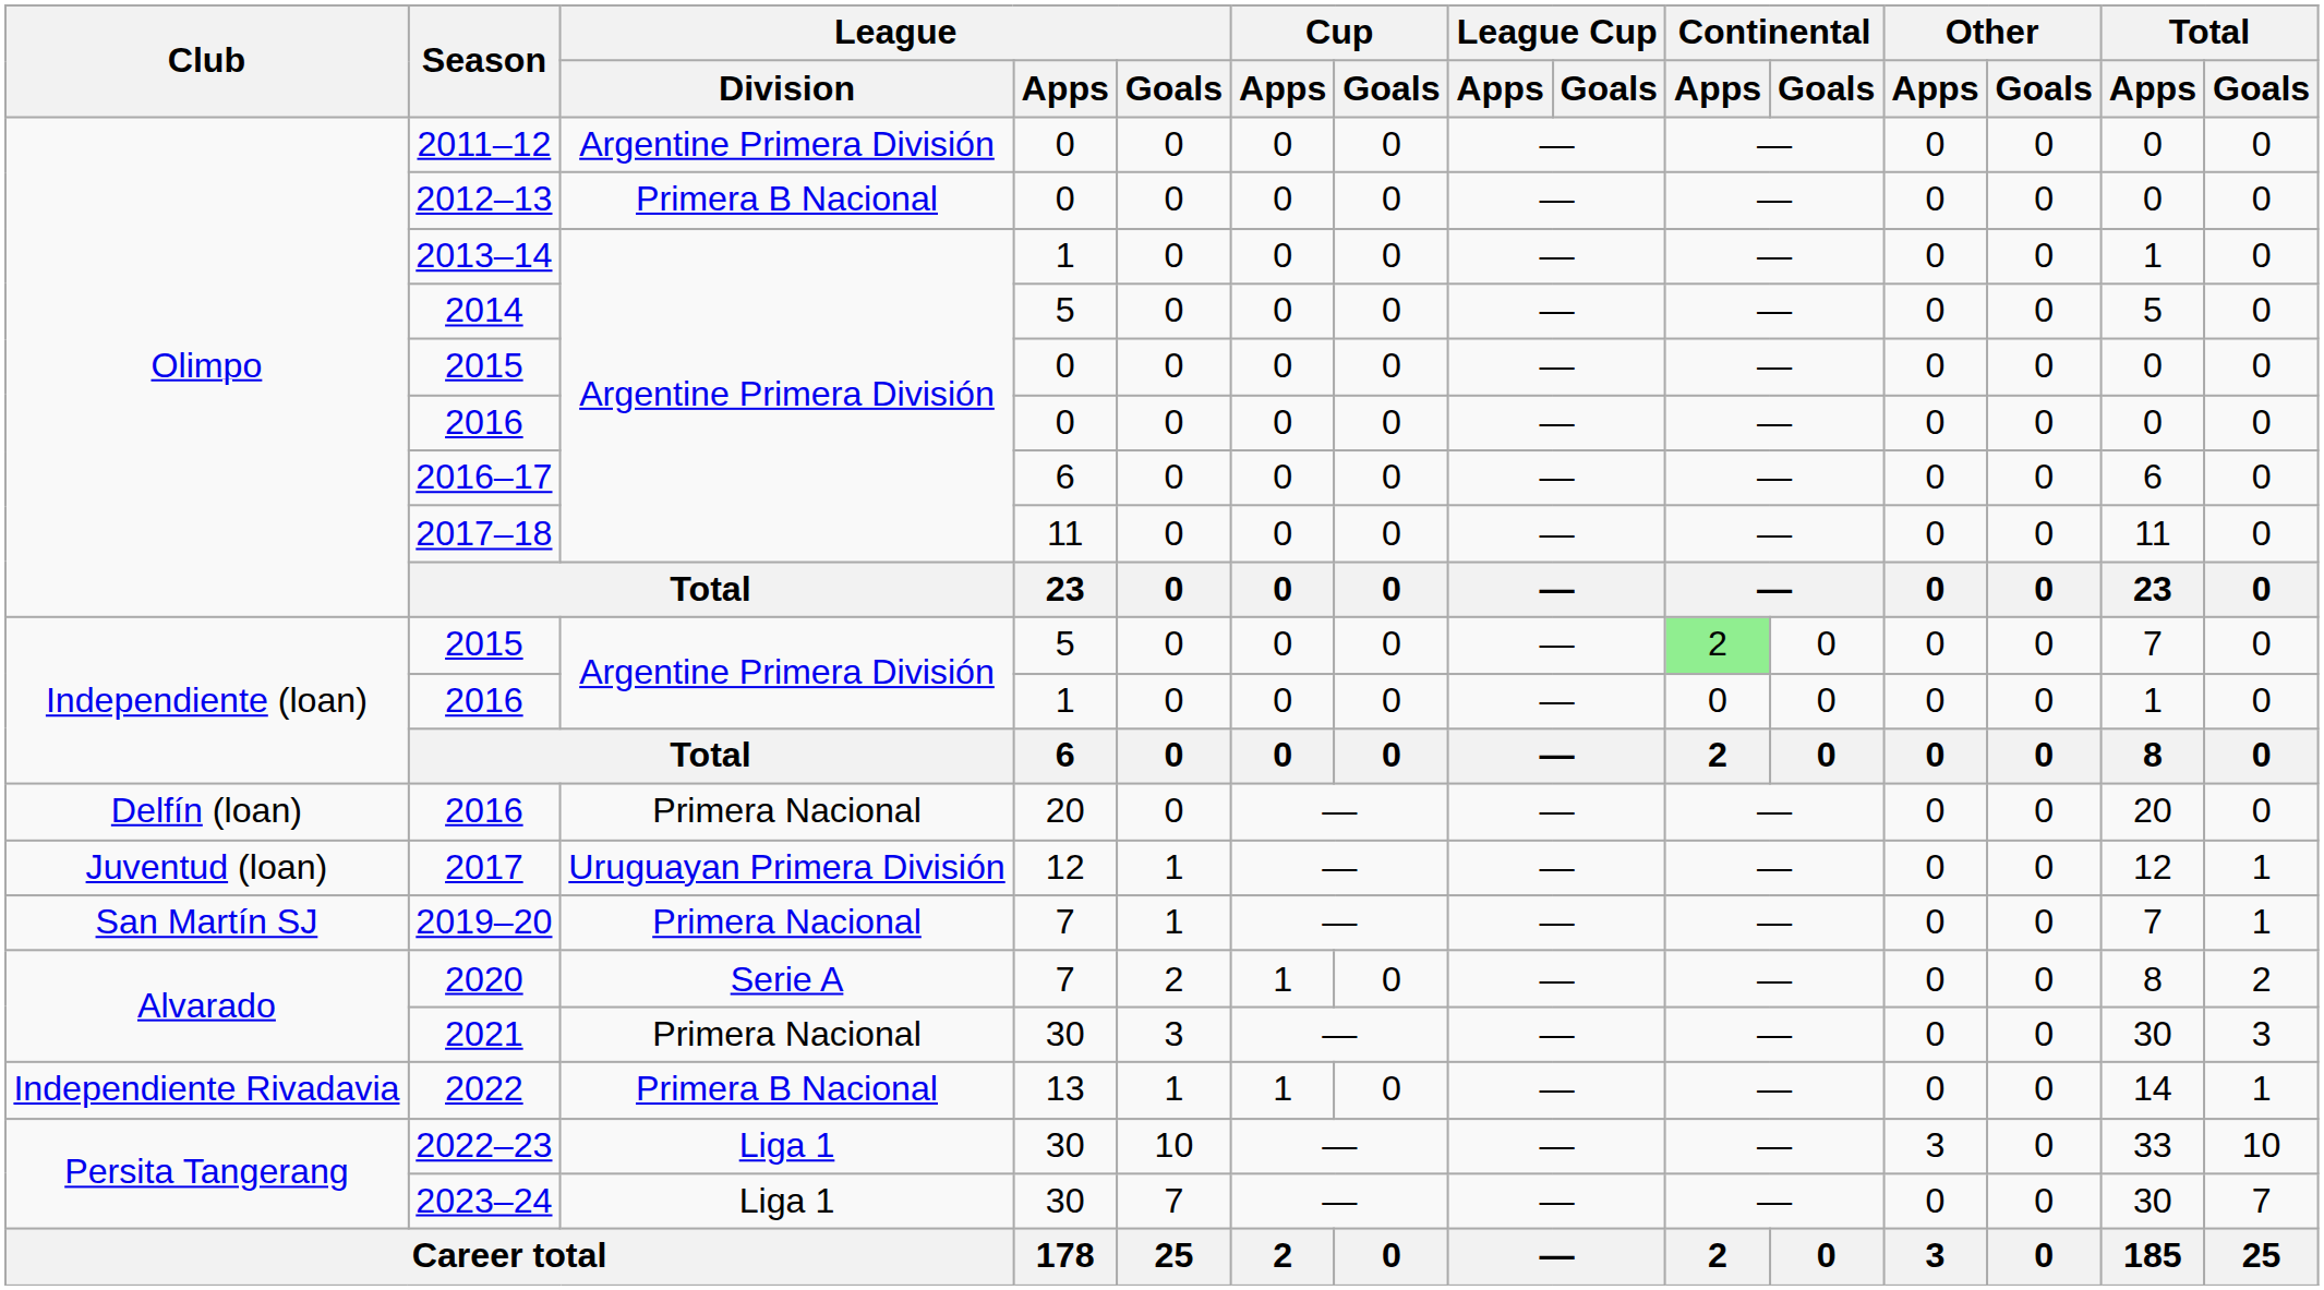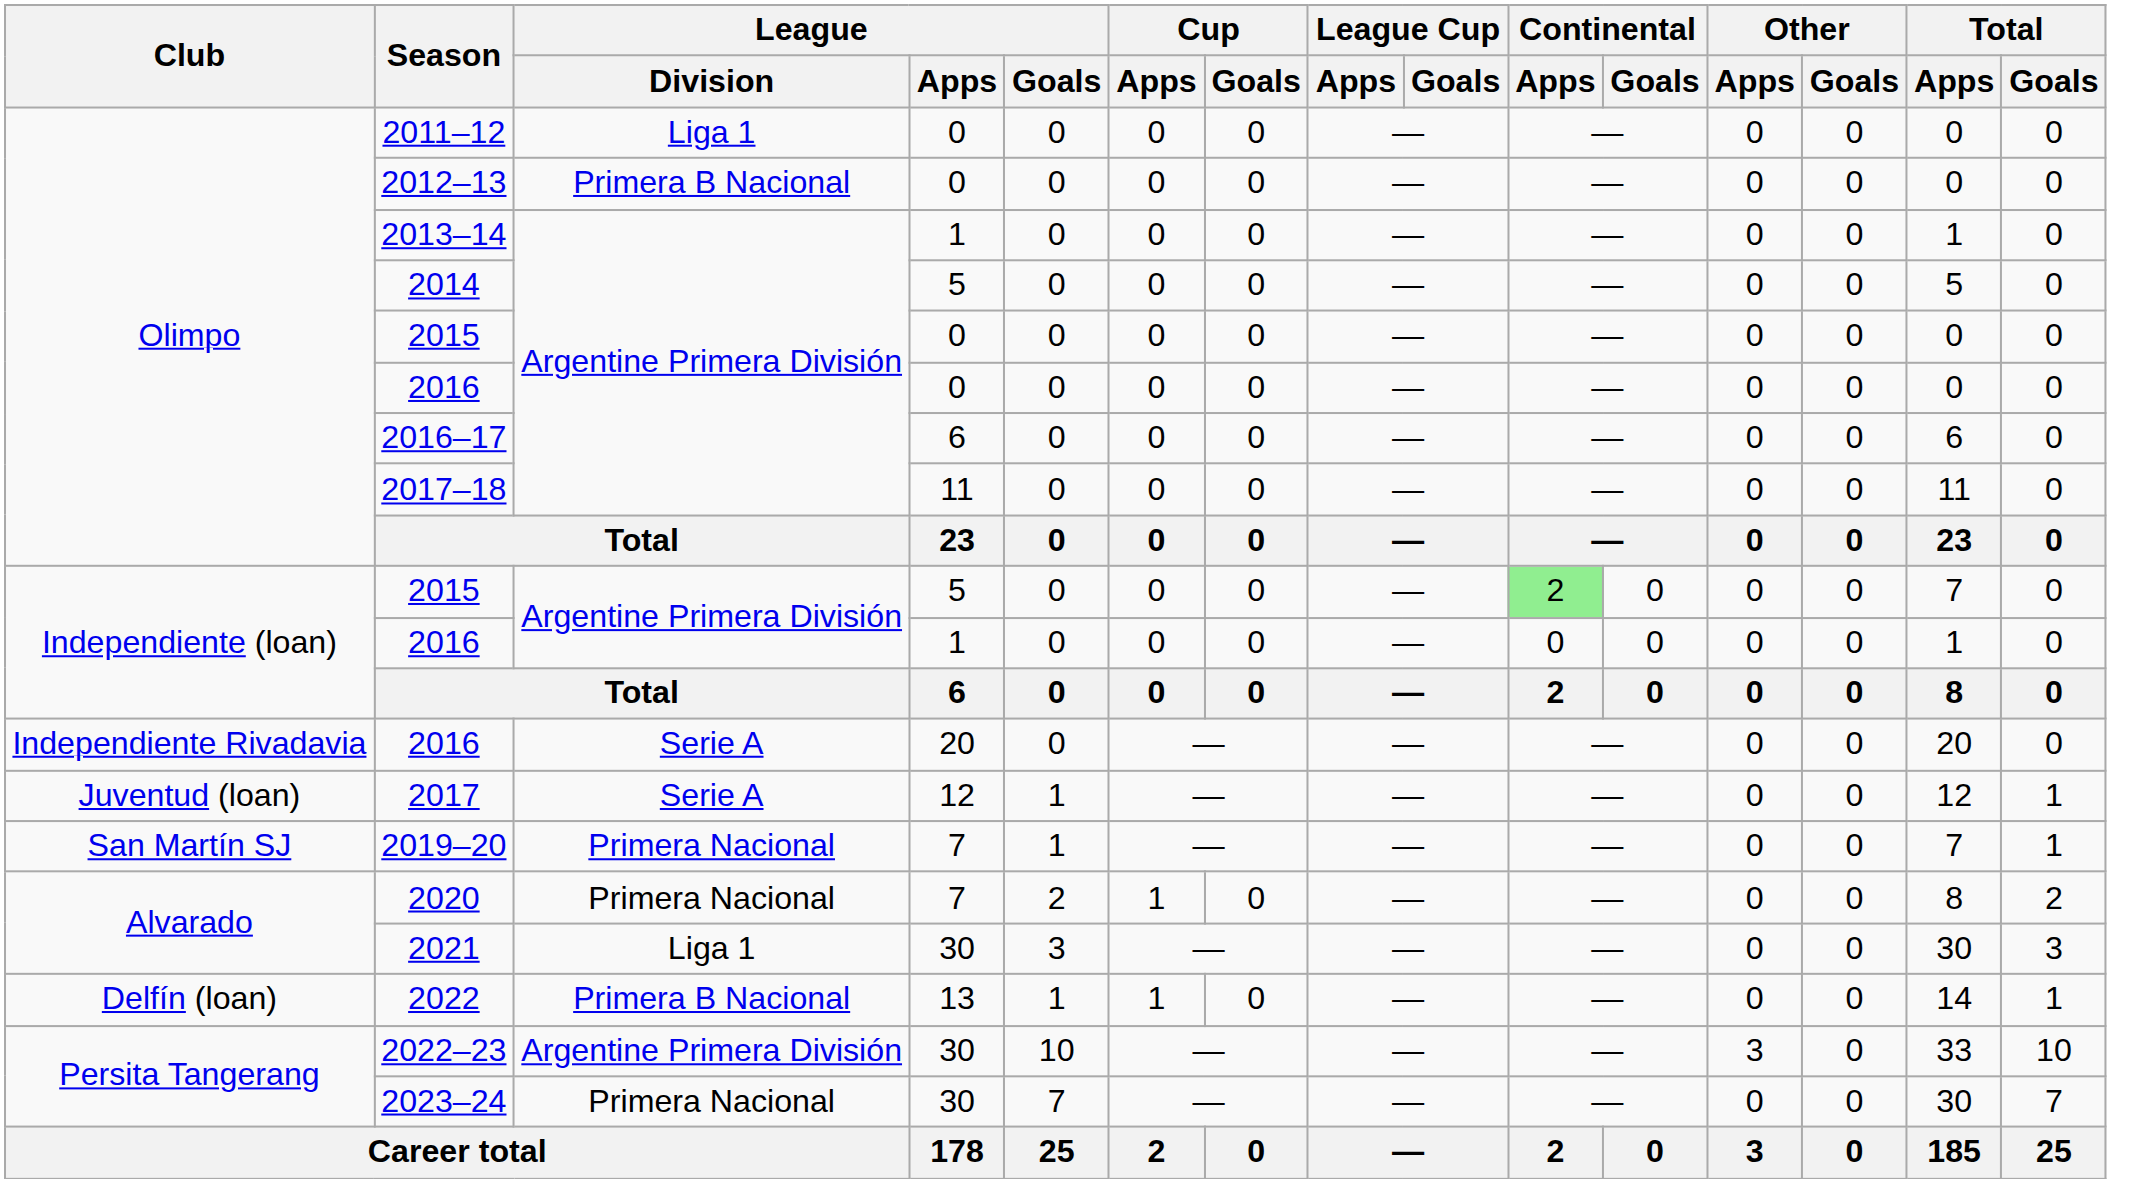2011–12 | League / Division: Argentine Primera División -> Liga 1
2016 / 20 | Club: Delfín (loan) -> Independiente Rivadavia
2016 / 20 | League / Division: Primera Nacional -> Serie A
2017 | League / Division: Uruguayan Primera División -> Serie A
2020 | League / Division: Serie A -> Primera Nacional
2021 | League / Division: Primera Nacional -> Liga 1
2022 | Club: Independiente Rivadavia -> Delfín (loan)
2022–23 | League / Division: Liga 1 -> Argentine Primera División
2023–24 | League / Division: Liga 1 -> Primera Nacional
